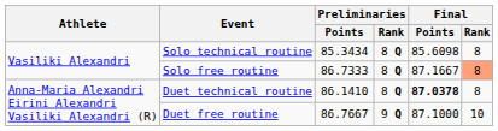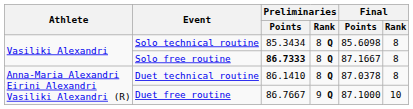Solo free routine | Preliminaries / Points: normal -> bold
Solo free routine | Final / Rank: lightsalmon background -> no background
Duet technical routine | Final / Points: bold -> normal
